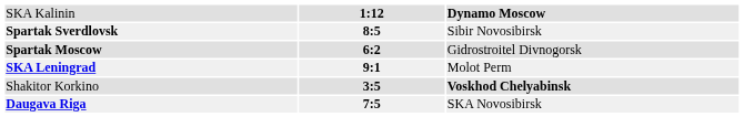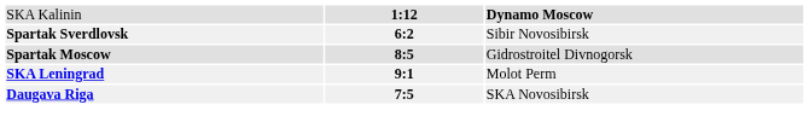Spartak Sverdlovsk | column 2: 8:5 -> 6:2
Spartak Moscow | column 2: 6:2 -> 8:5
- row: Shakitor Korkino | 3:5 | Voskhod Chelyabinsk
